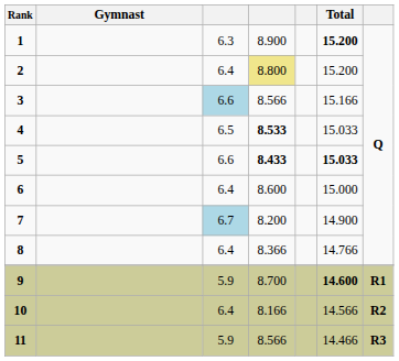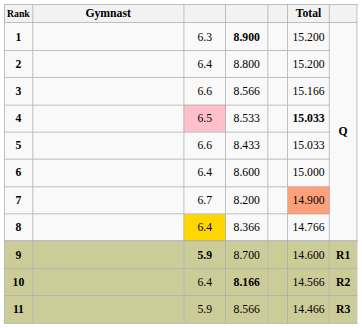1 | column 4: normal -> bold
1 | Total: bold -> normal
2 | column 4: khaki background -> no background
3 | column 3: lightblue background -> no background
4 | column 3: no background -> pink background
4 | column 4: bold -> normal
4 | Total: normal -> bold
5 | column 4: bold -> normal
5 | Total: bold -> normal
7 | column 3: lightblue background -> no background
7 | Total: no background -> lightsalmon background
8 | column 3: no background -> gold background
9 | column 3: normal -> bold
9 | Total: bold -> normal
10 | column 4: normal -> bold
